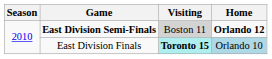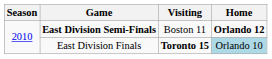East Division Semi-Finals | Visiting: lightgrey background -> no background
East Division Finals | Visiting: paleturquoise background -> no background
